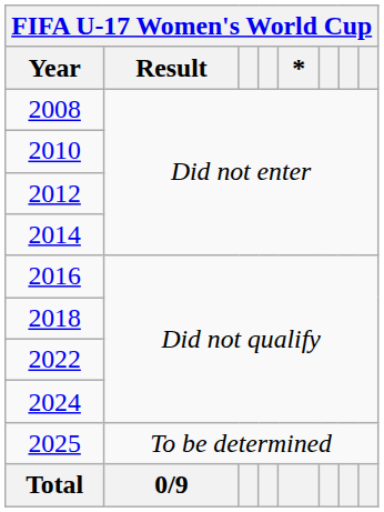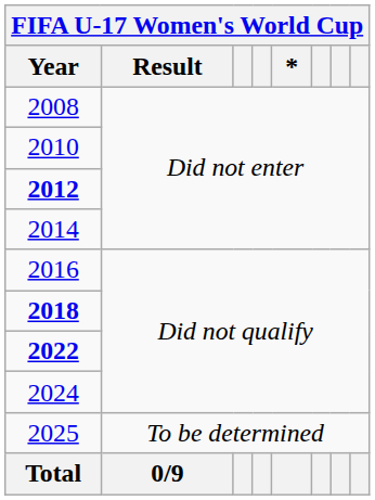2012 | Year: normal -> bold
2018 | Year: normal -> bold
2022 | Year: normal -> bold
